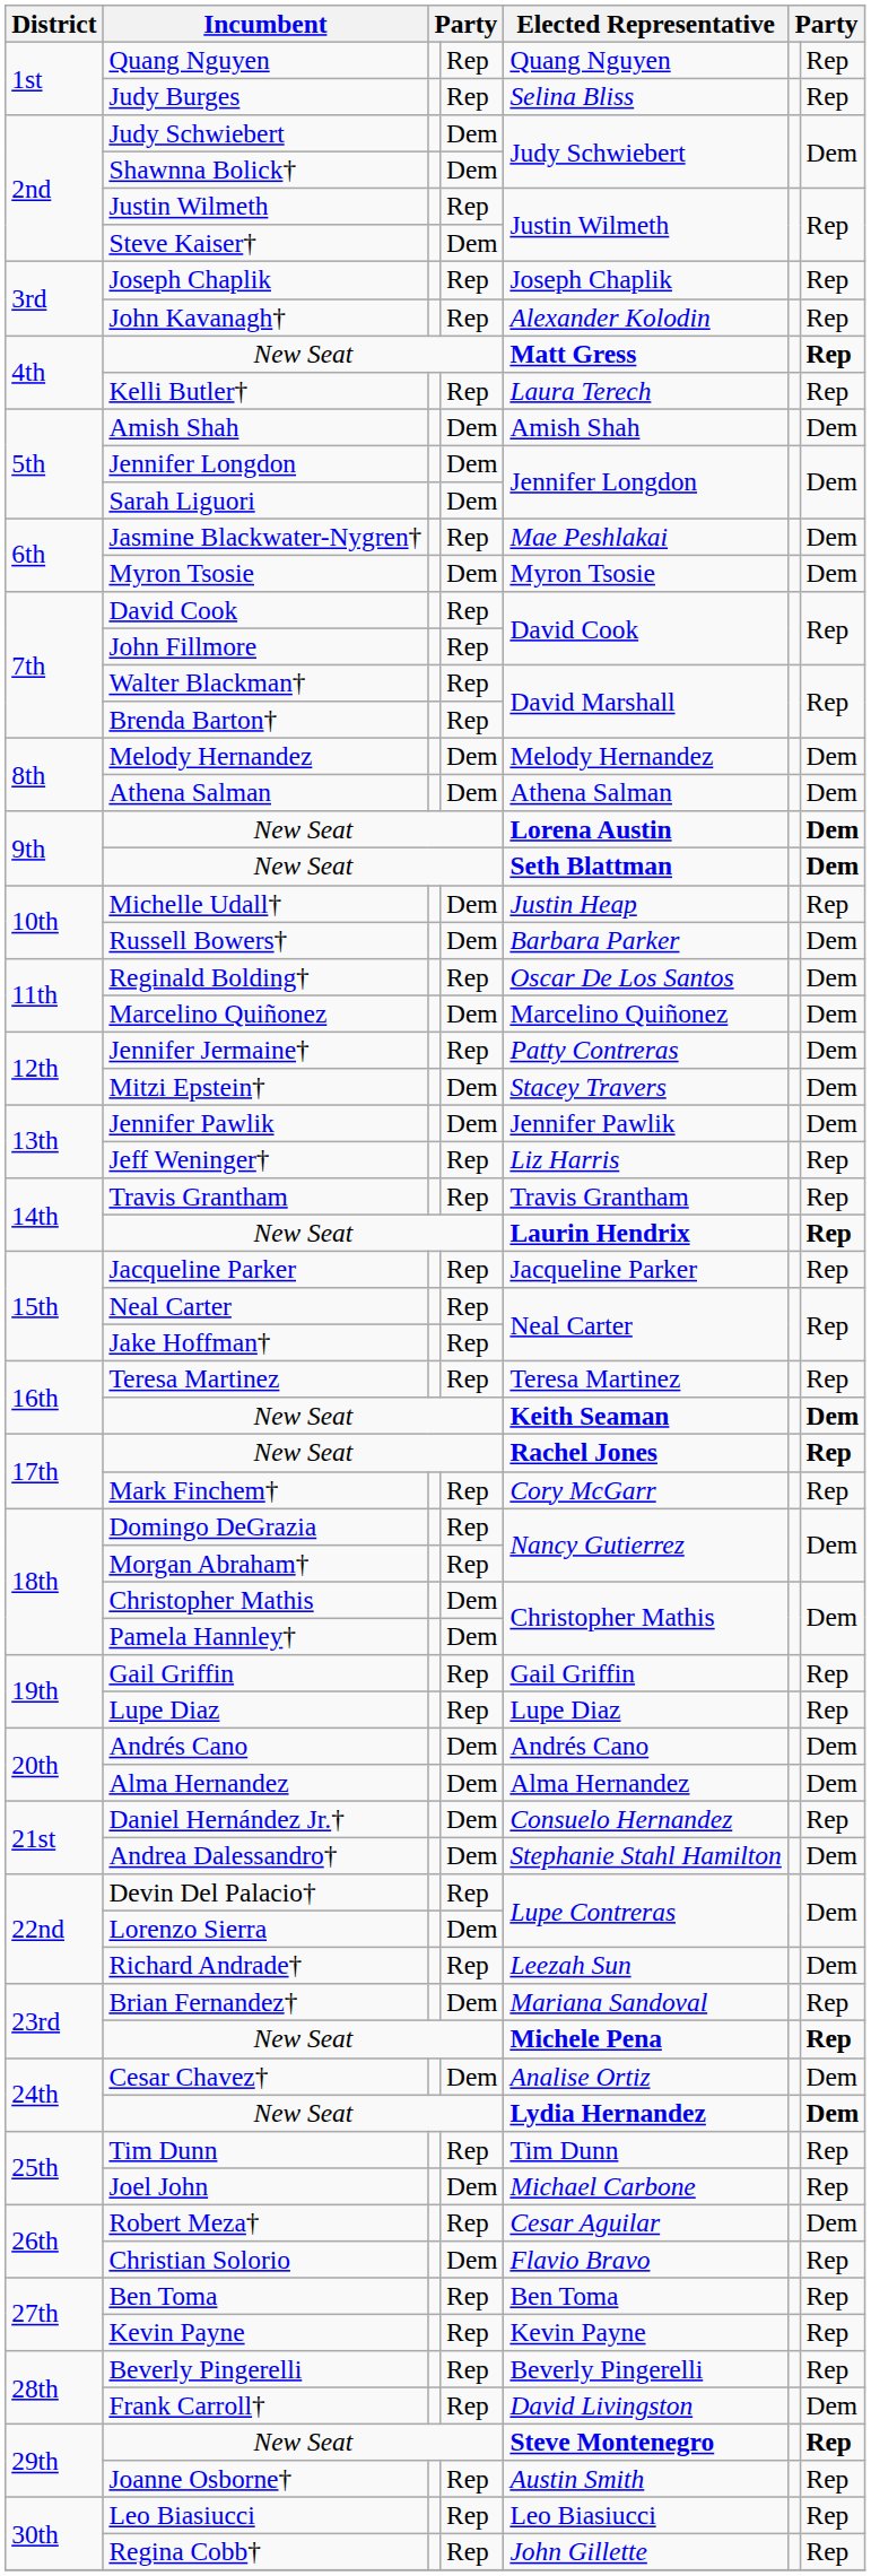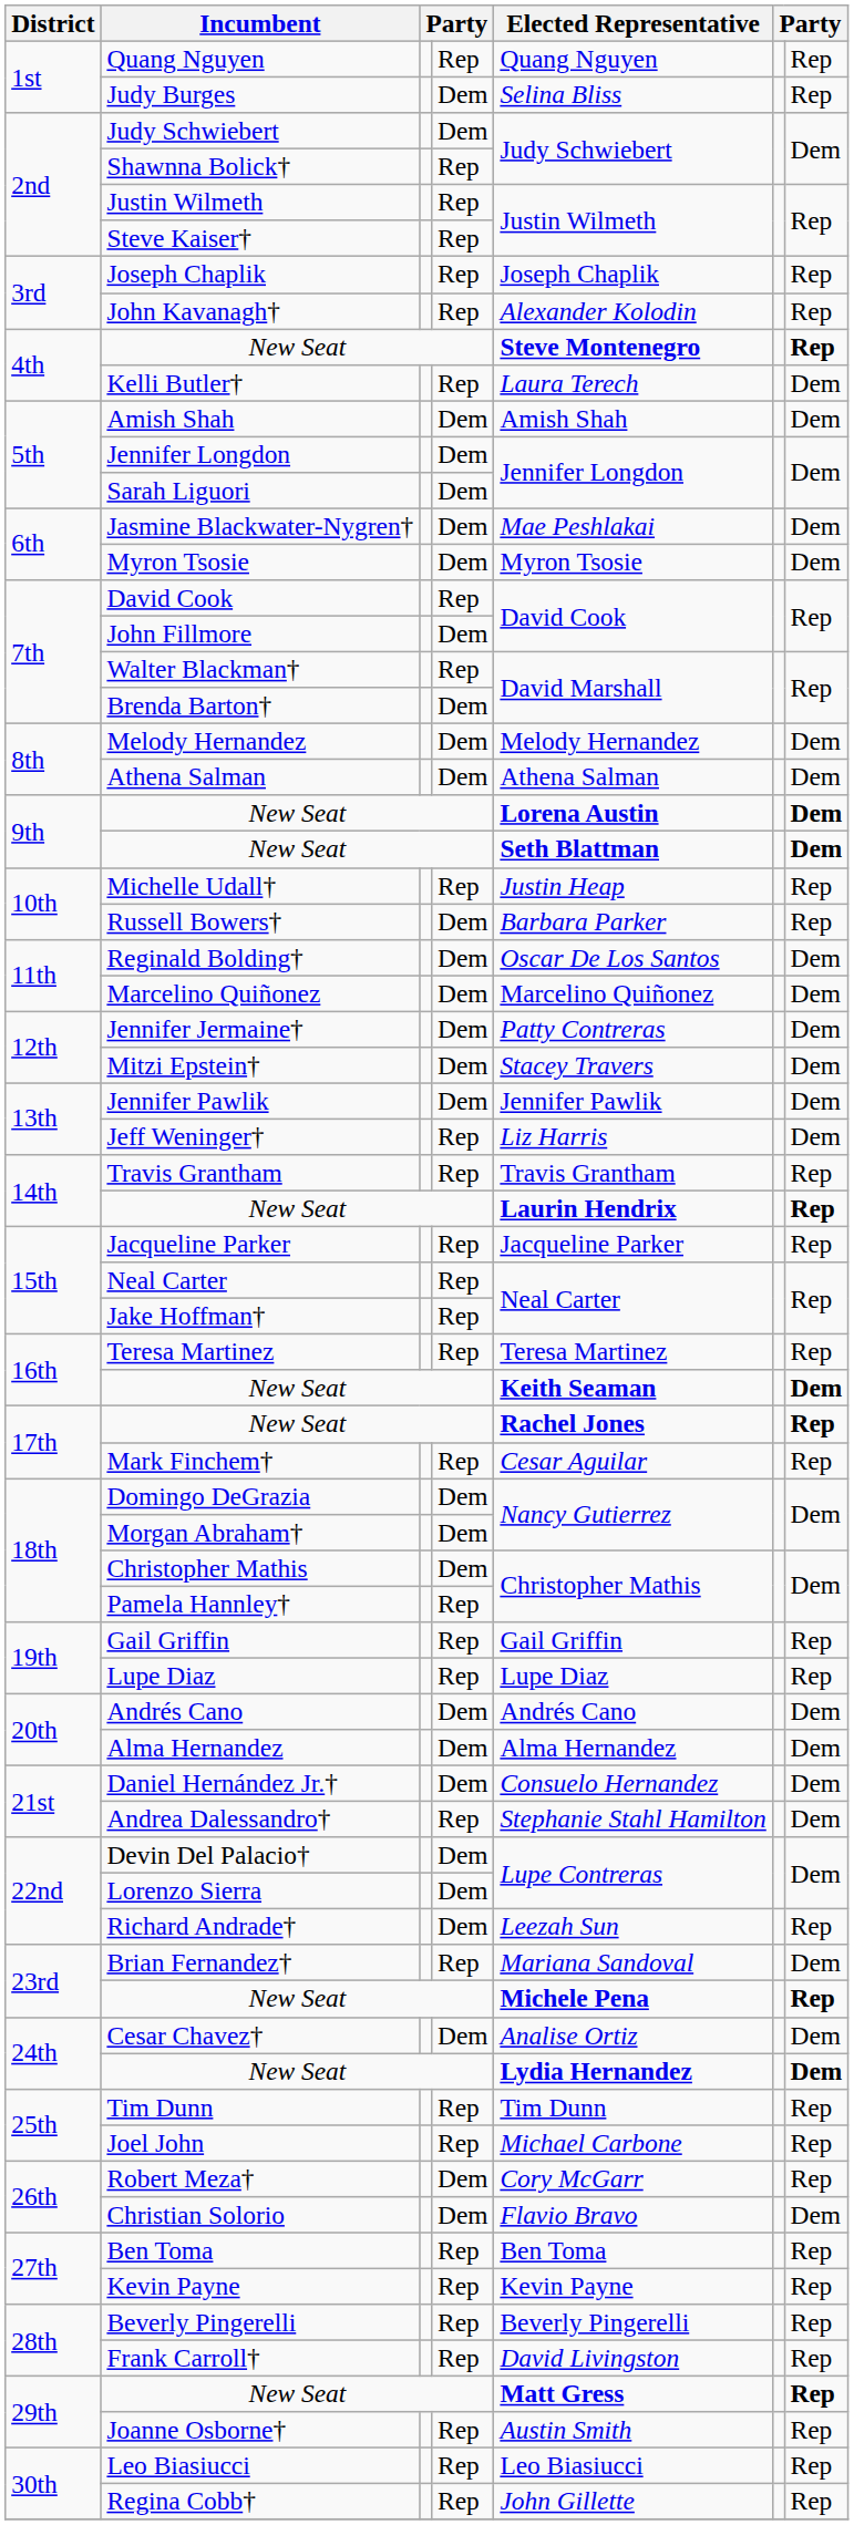Judy Burges | column 4: Rep -> Dem
Shawnna Bolick† | column 4: Dem -> Rep
Steve Kaiser† | column 4: Dem -> Rep
4th / New Seat | Elected Representative: Matt Gress -> Steve Montenegro
Kelli Butler† | column 7: Rep -> Dem
Jasmine Blackwater-Nygren† | column 4: Rep -> Dem
John Fillmore | column 4: Rep -> Dem
Brenda Barton† | column 4: Rep -> Dem
Michelle Udall† | column 4: Dem -> Rep
Russell Bowers† | column 7: Dem -> Rep
Reginald Bolding† | column 4: Rep -> Dem
Jennifer Jermaine† | column 4: Rep -> Dem
Jeff Weninger† | column 7: Rep -> Dem
Mark Finchem† | Elected Representative: Cory McGarr -> Cesar Aguilar
Domingo DeGrazia | column 4: Rep -> Dem
Morgan Abraham† | column 4: Rep -> Dem
Pamela Hannley† | column 4: Dem -> Rep
Daniel Hernández Jr.† | column 7: Rep -> Dem
Andrea Dalessandro† | column 4: Dem -> Rep
Devin Del Palacio† | column 4: Rep -> Dem
Richard Andrade† | column 4: Rep -> Dem
Richard Andrade† | column 7: Dem -> Rep
Brian Fernandez† | column 4: Dem -> Rep
Brian Fernandez† | column 7: Rep -> Dem
Joel John | column 4: Dem -> Rep
Robert Meza† | column 4: Rep -> Dem
Robert Meza† | Elected Representative: Cesar Aguilar -> Cory McGarr
Robert Meza† | column 7: Dem -> Rep
Christian Solorio | column 7: Rep -> Dem
Frank Carroll† | column 7: Dem -> Rep
29th / New Seat | Elected Representative: Steve Montenegro -> Matt Gress
